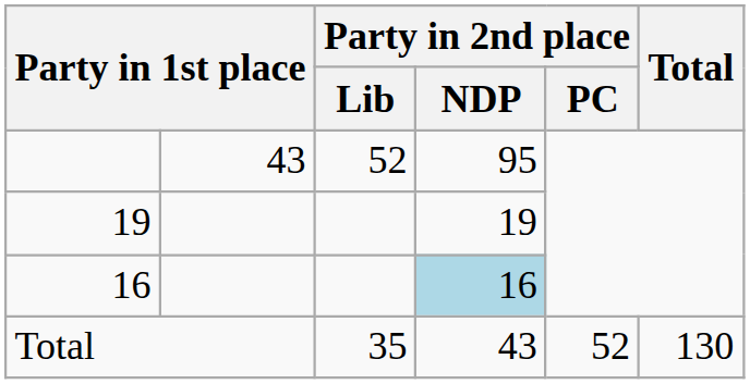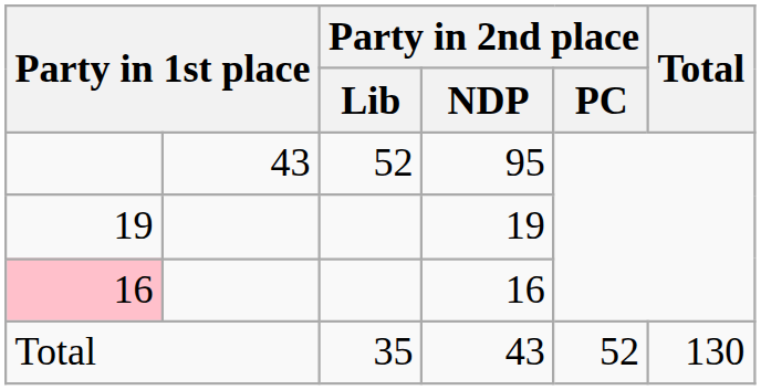row 5 | column 1: no background -> pink background
row 5 | Party in 2nd place / NDP: lightblue background -> no background
